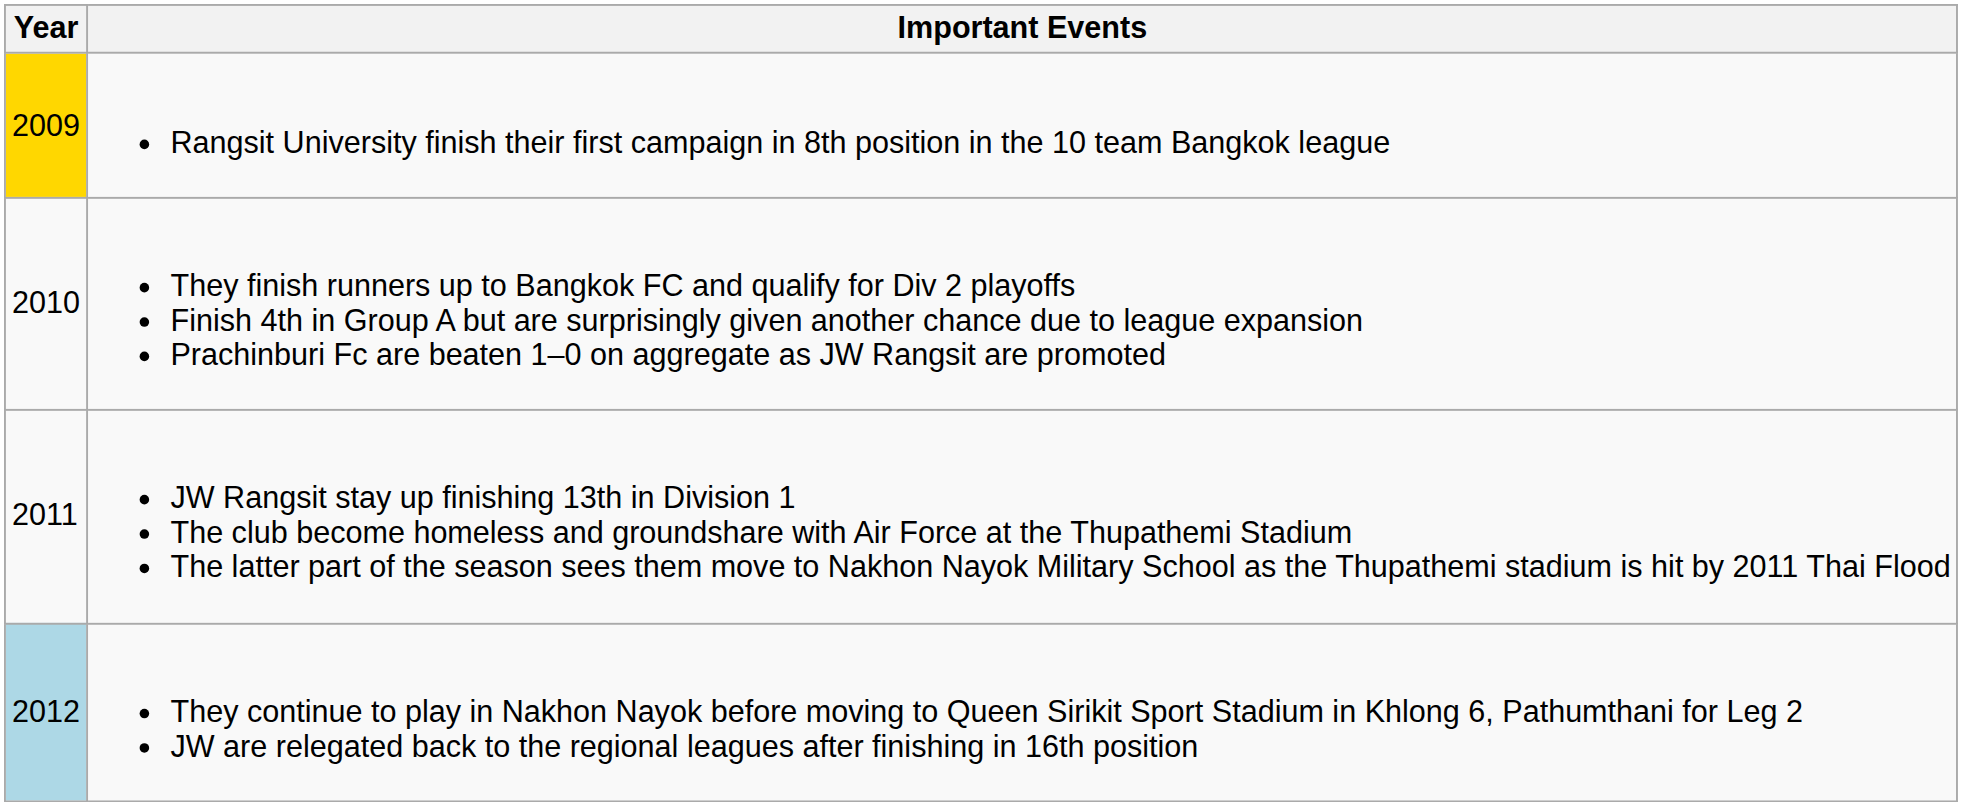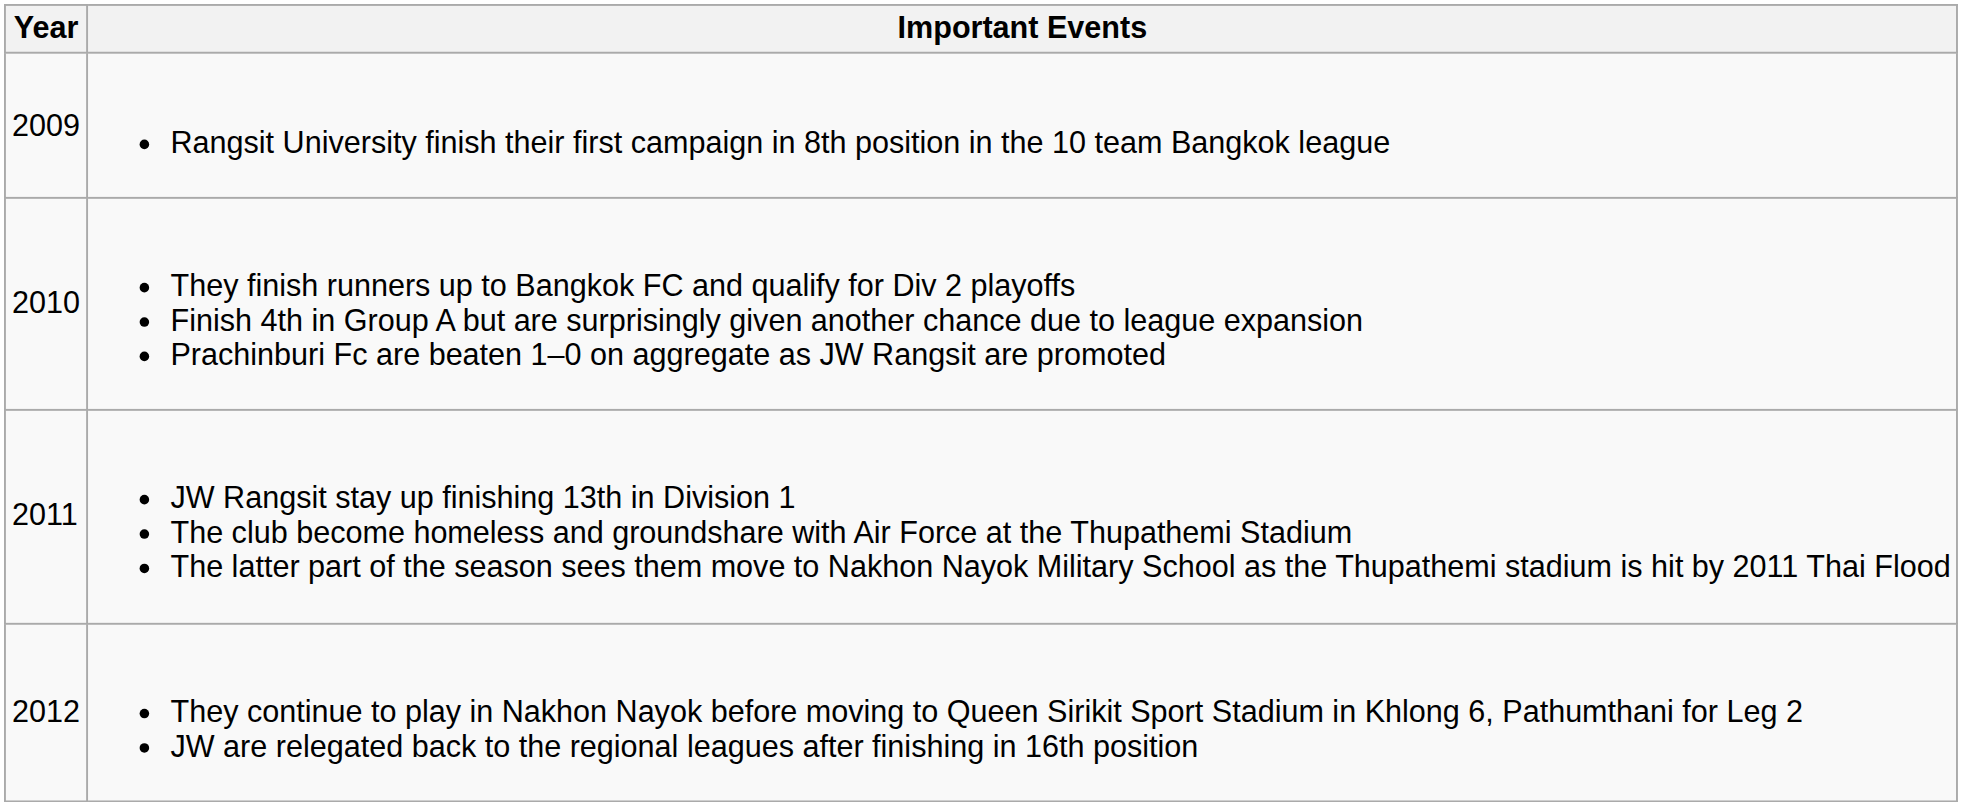row 2 | Year: gold background -> no background
row 5 | Year: lightblue background -> no background
